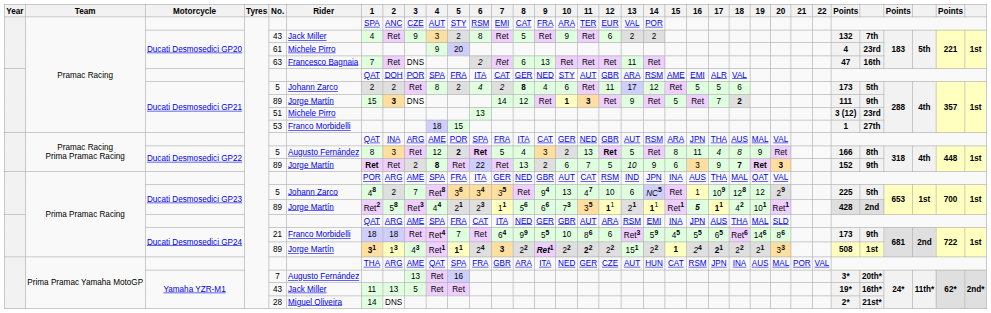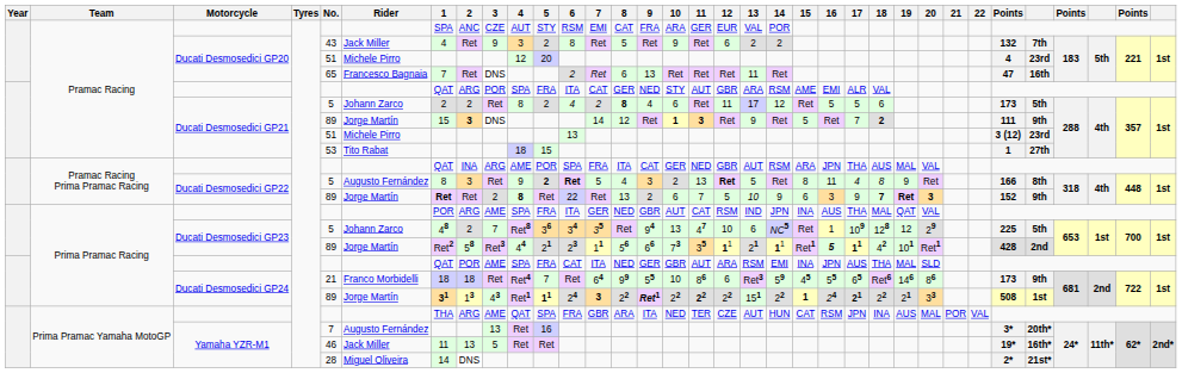row 2 | 11: TER -> GER
row 4 | No.: 61 -> 51
row 4 | 4: 9 -> 12
row 5 | No.: 63 -> 65
row 6 | 2: DOH -> ARG
row 10 | Rider: Franco Morbidelli -> Tito Rabat
row 12 | 4: 12 -> 9
row 17 | 2: ARG -> POR
row 20 | 11: GER -> TER
row 22 | No.: 43 -> 46
